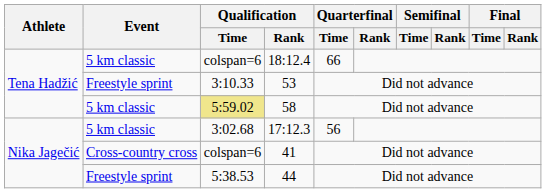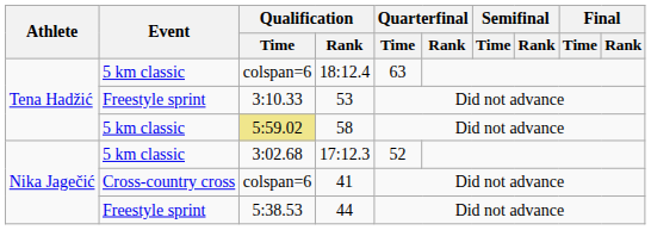18:12.4 | Quarterfinal / Time: 66 -> 63
17:12.3 | Quarterfinal / Time: 56 -> 52
